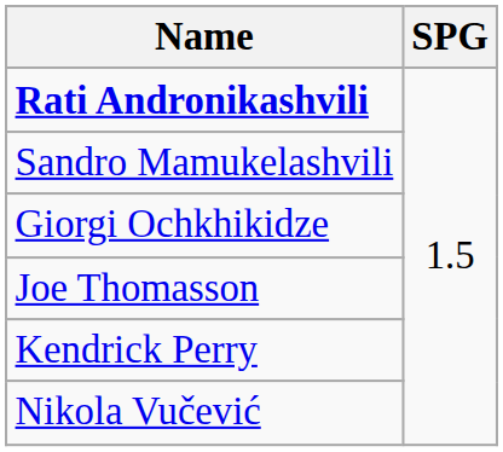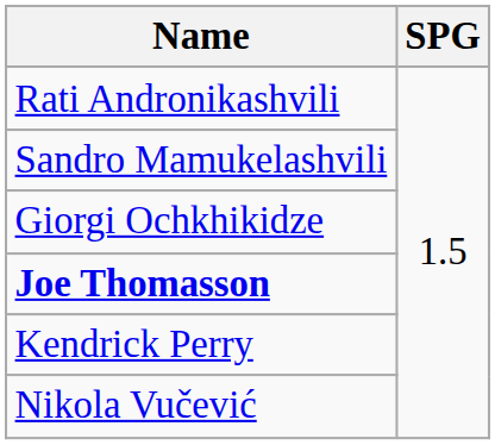Rati Andronikashvili | Name: bold -> normal
Joe Thomasson | Name: normal -> bold
